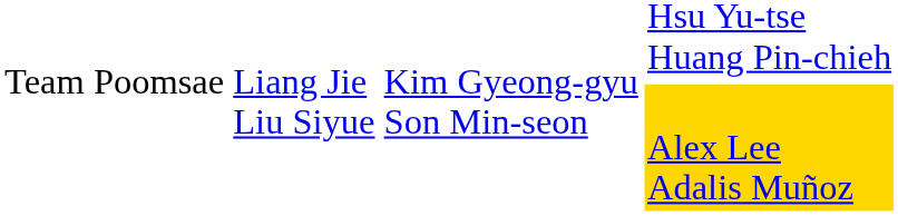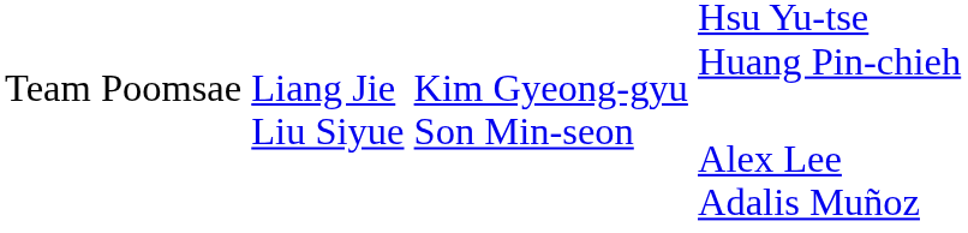row 2 | column 4: gold background -> no background
